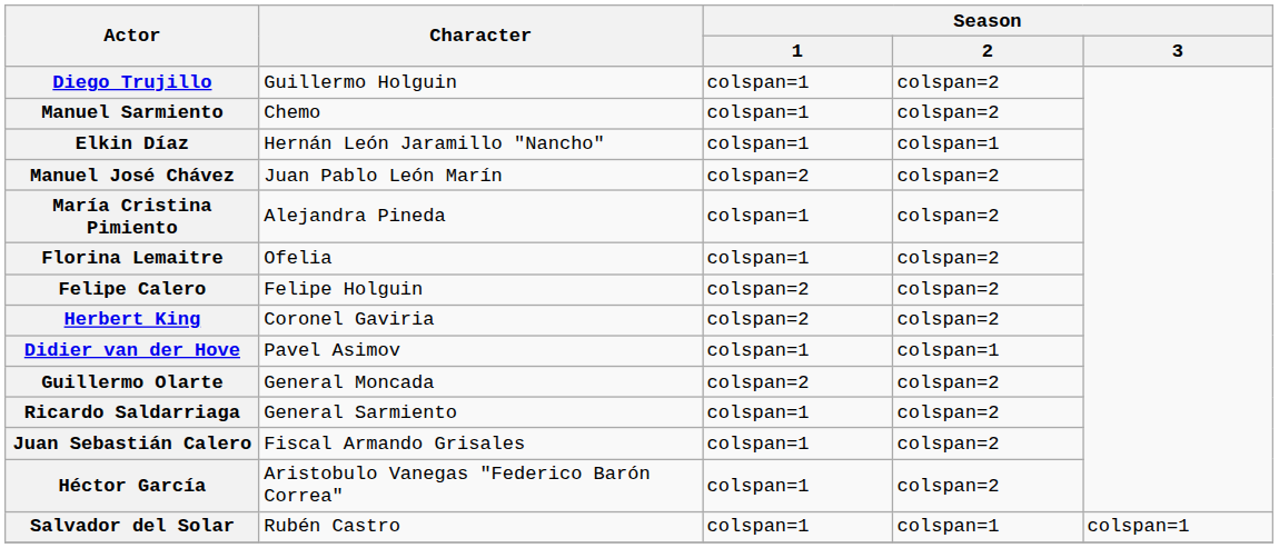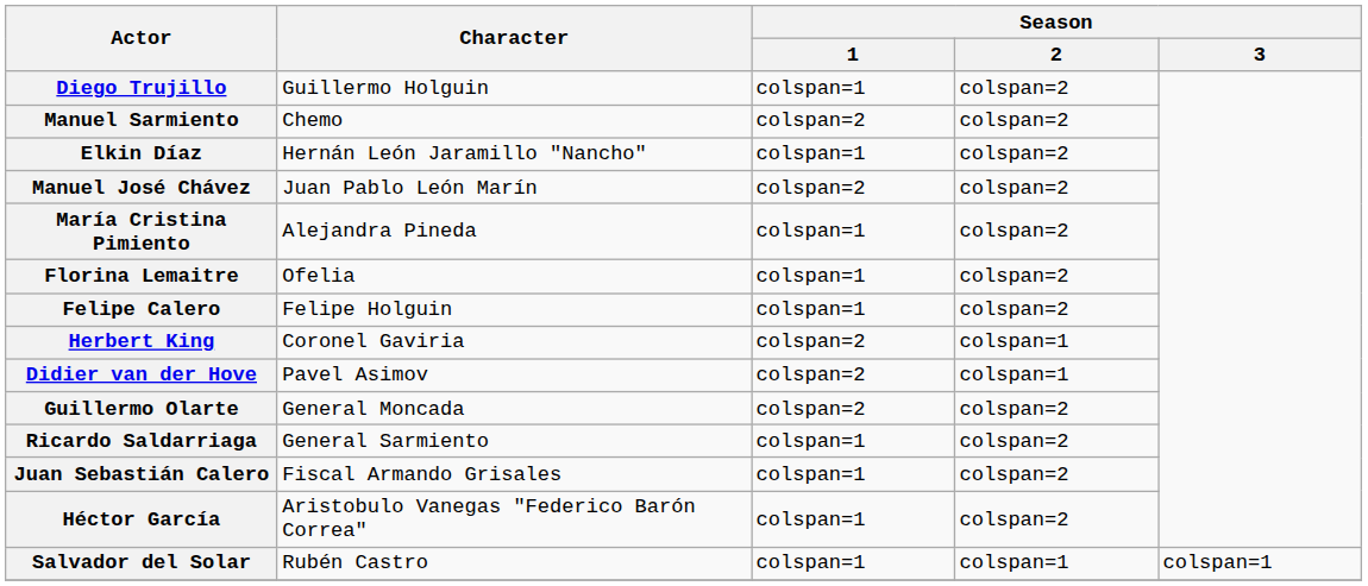Manuel Sarmiento | Season / 1: colspan=1 -> colspan=2
Elkin Díaz | Season / 2: colspan=1 -> colspan=2
Felipe Calero | Season / 1: colspan=2 -> colspan=1
Herbert King | Season / 2: colspan=2 -> colspan=1
Didier van der Hove | Season / 1: colspan=1 -> colspan=2
